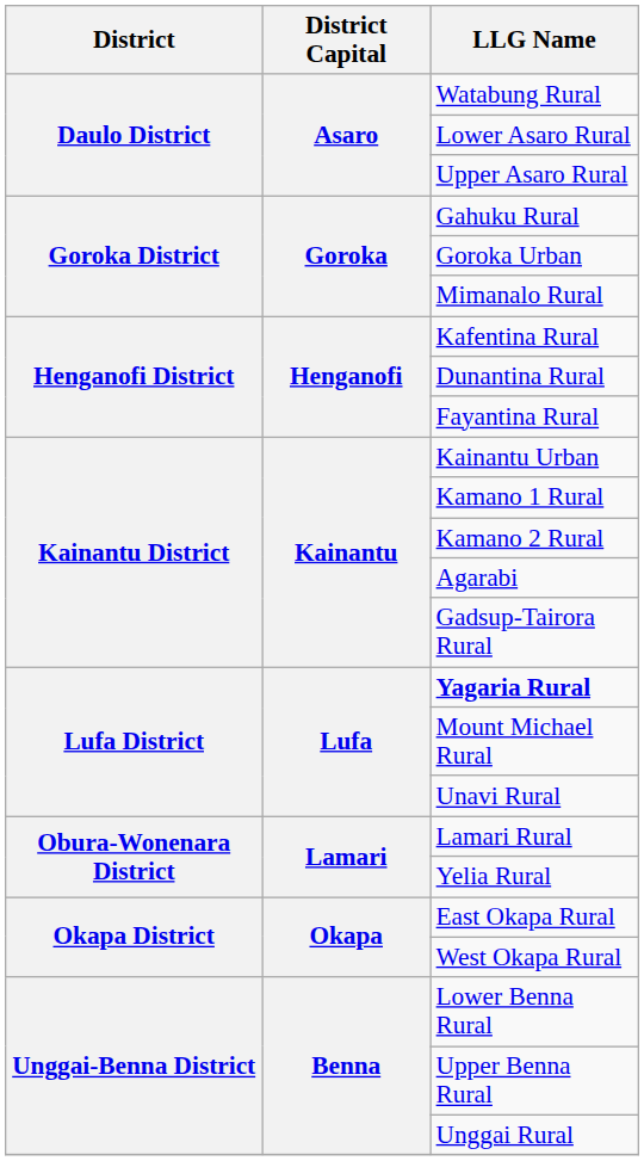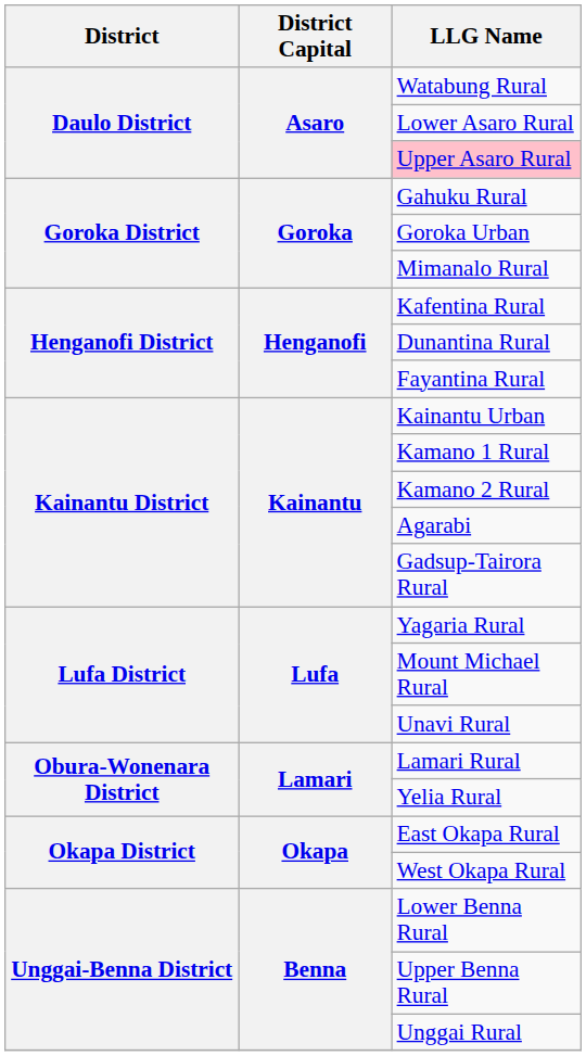Upper Asaro Rural | LLG Name: no background -> pink background
Yagaria Rural | LLG Name: bold -> normal
